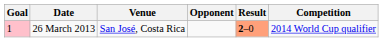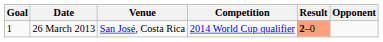columns swapped: Opponent <-> Competition
26 March 2013 | Goal: pink background -> no background
